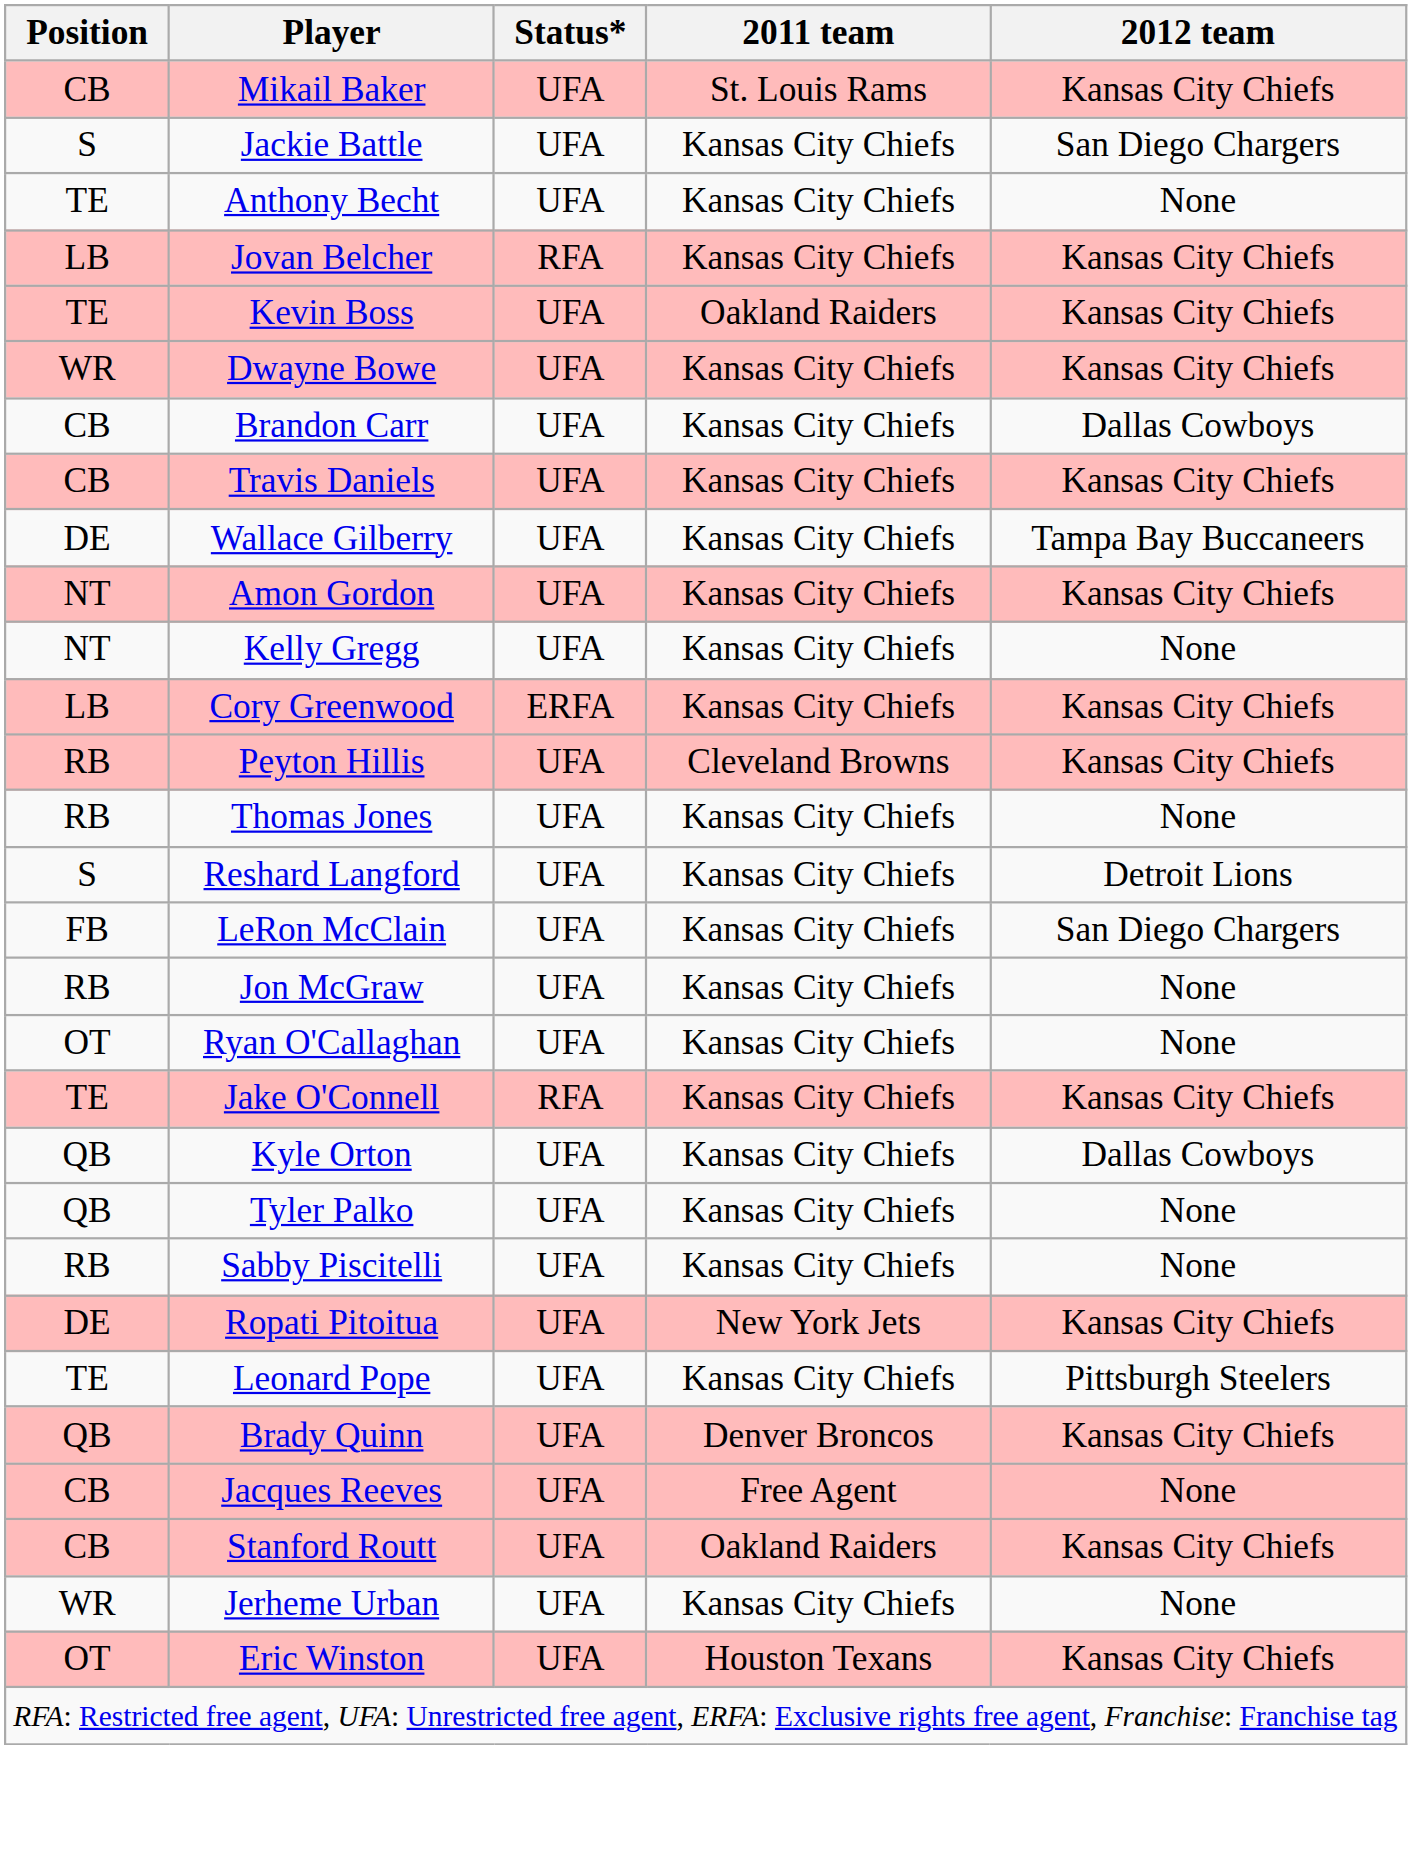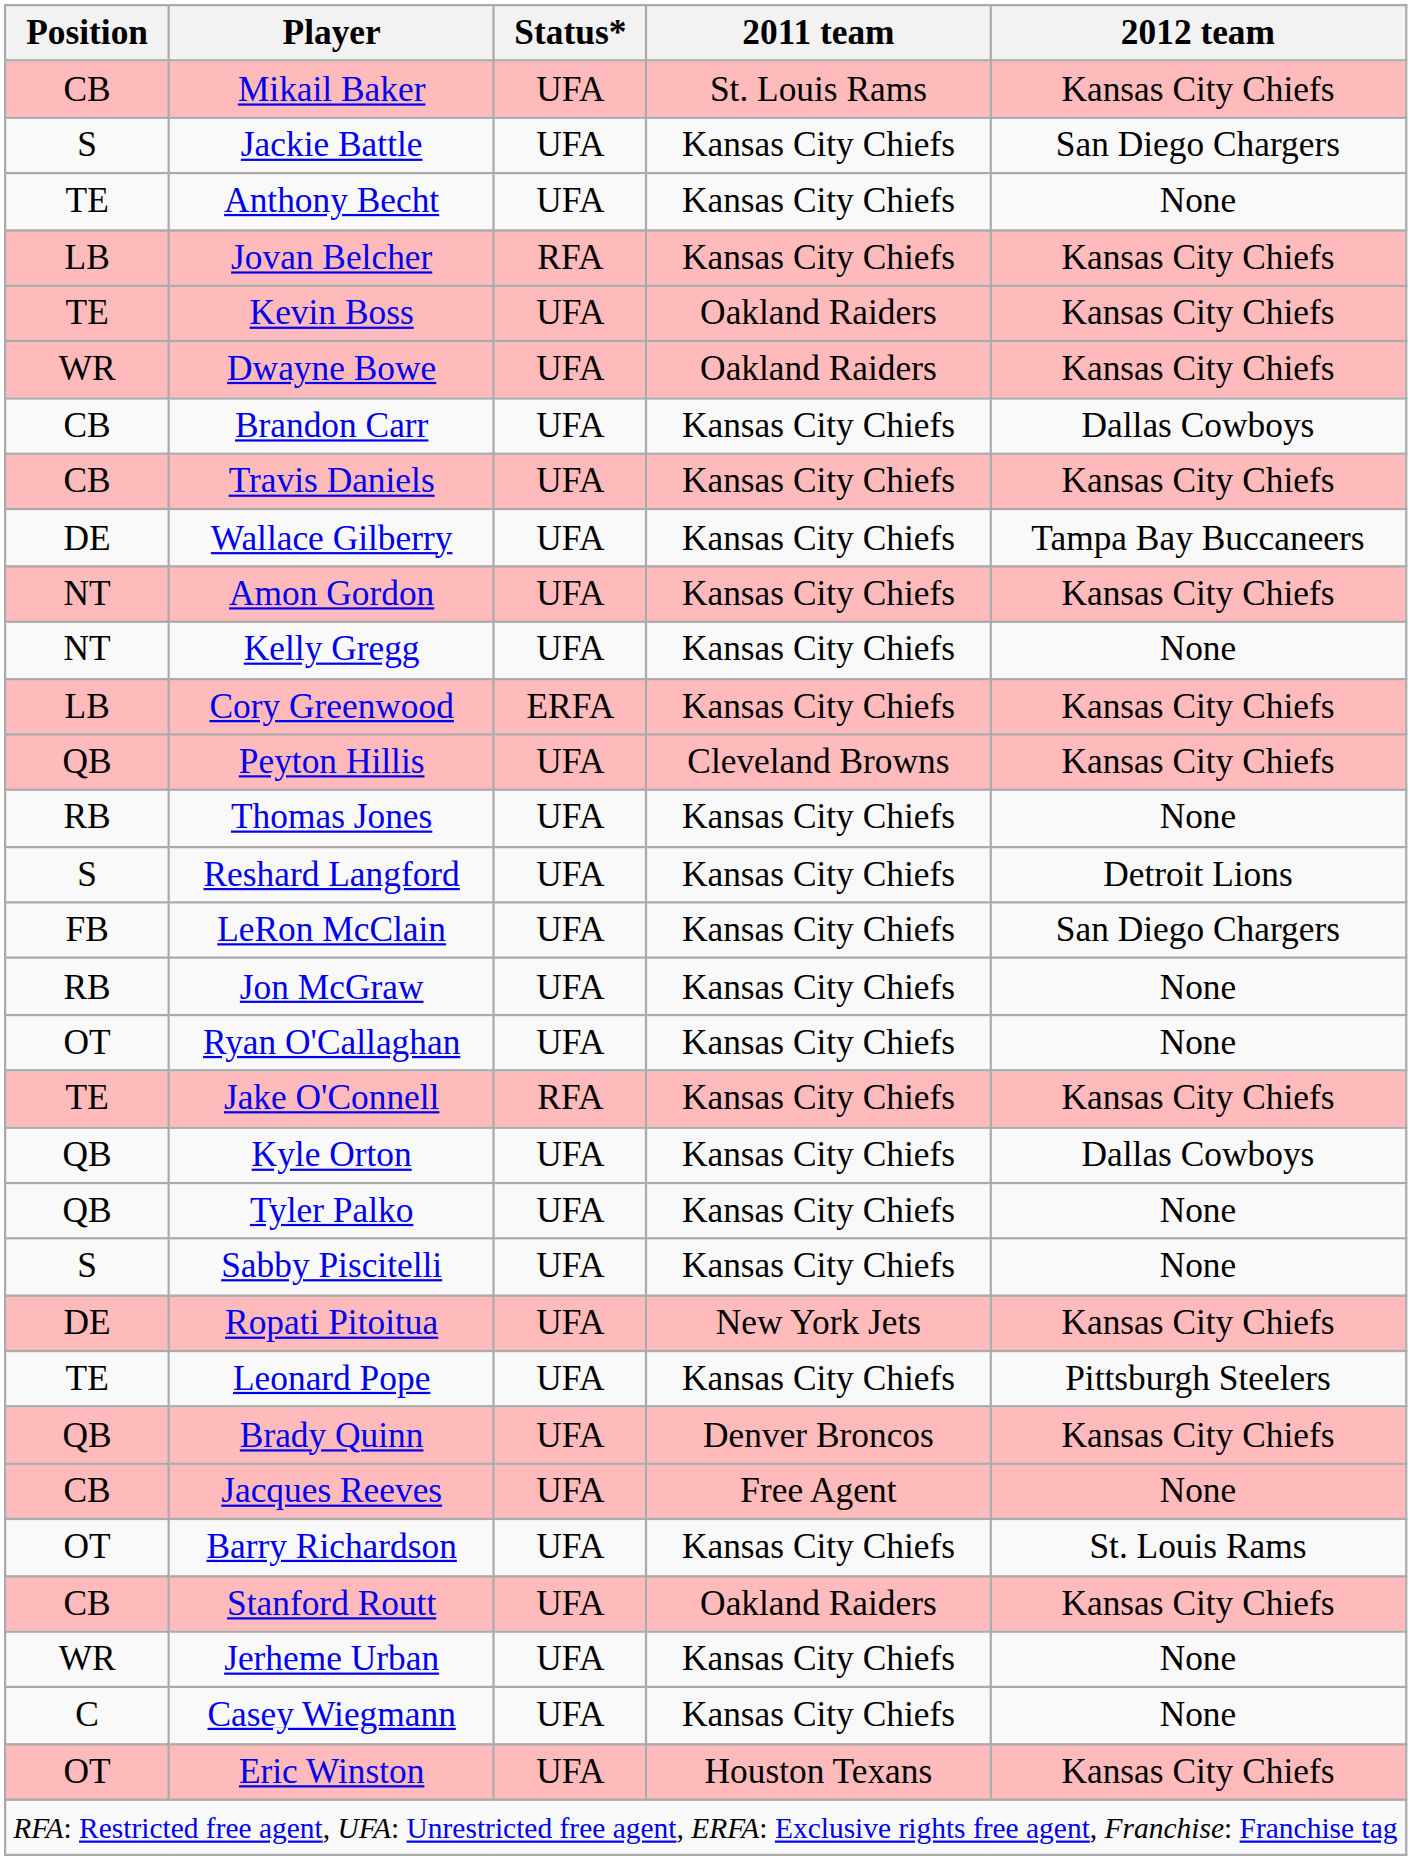Dwayne Bowe | 2011 team: Kansas City Chiefs -> Oakland Raiders
Peyton Hillis | Position: RB -> QB
Sabby Piscitelli | Position: RB -> S
+ row: OT | Barry Richardson | UFA | Kansas City Chiefs | St. Louis Rams
+ row: C | Casey Wiegmann | UFA | Kansas City Chiefs | None
